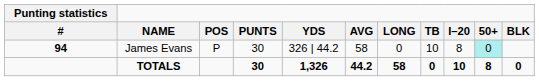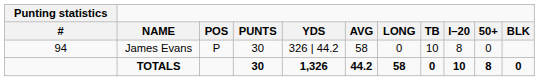James Evans | Punting statistics / #: bold -> normal
James Evans | 50+: paleturquoise background -> no background
